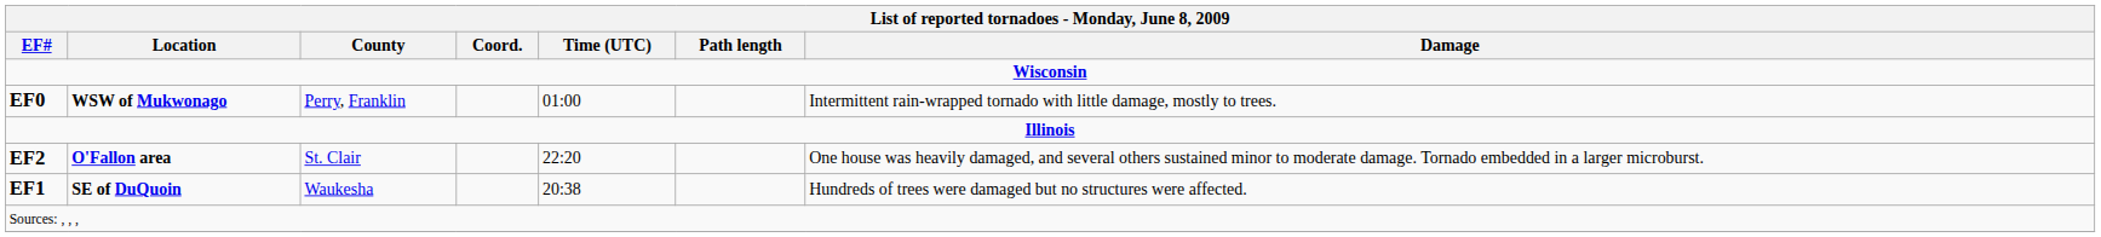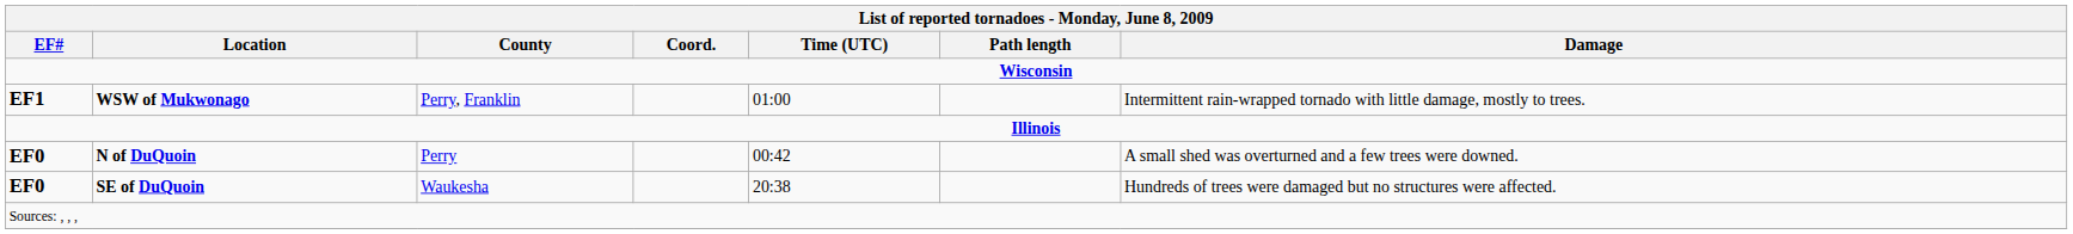WSW of Mukwonago | EF#: EF0 -> EF1
- row: EF2 | O'Fallon area | St. Clair | 22:20 | One house was heavily damaged, and several others sustained minor to moderate damage. Tornado embedded in a larger microburst.
+ row: EF0 | N of DuQuoin | Perry | 00:42 | A small shed was overturned and a few trees were downed.
SE of DuQuoin | EF#: EF1 -> EF0
